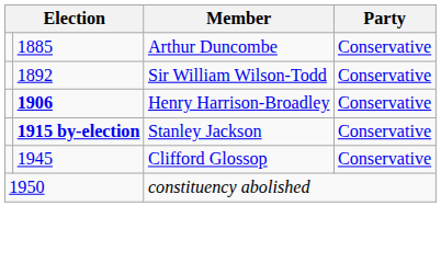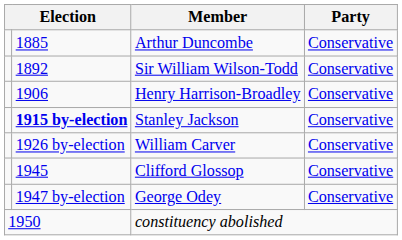Henry Harrison-Broadley | column 2: bold -> normal
+ row: 1926 by-election | William Carver | Conservative
+ row: 1947 by-election | George Odey | Conservative
